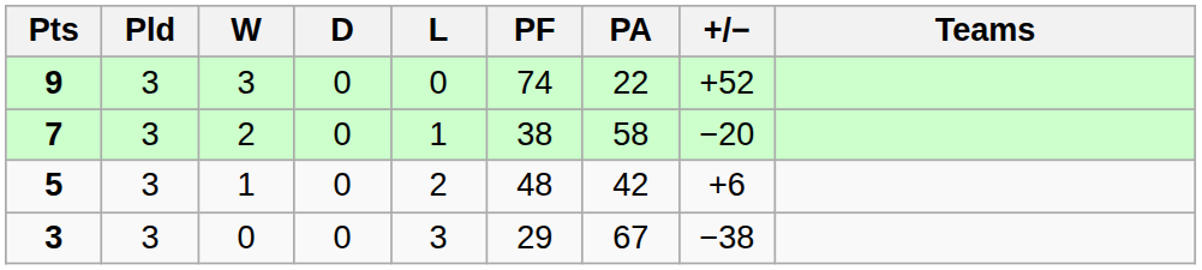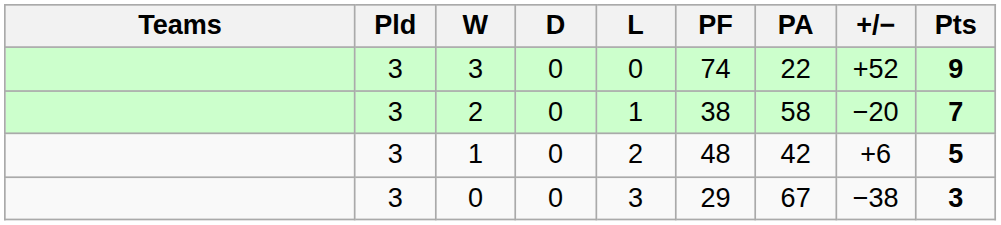columns swapped: Teams <-> Pts
